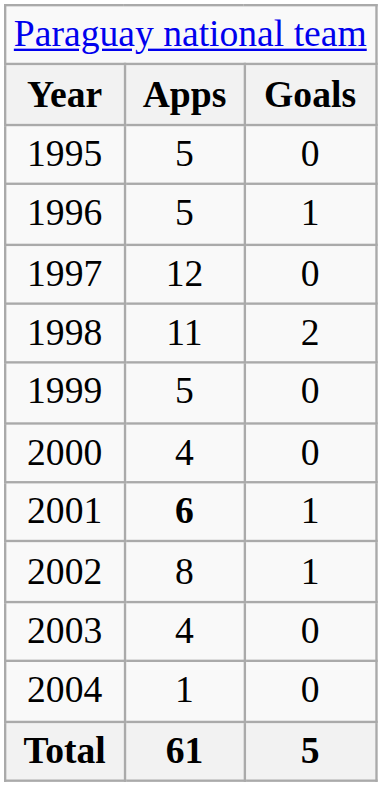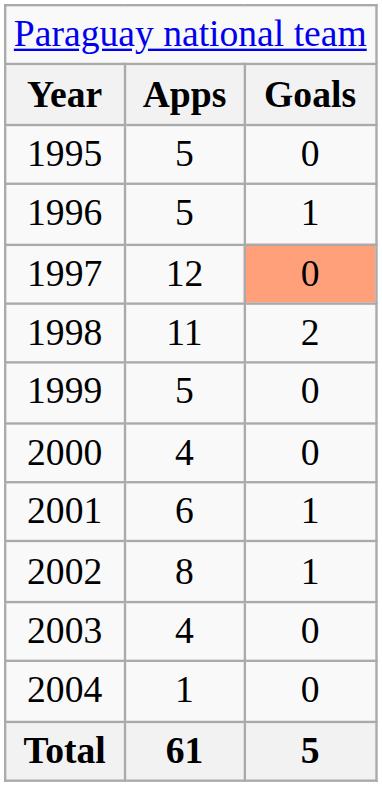1997 | column 3: no background -> lightsalmon background
2001 | column 2: bold -> normal
